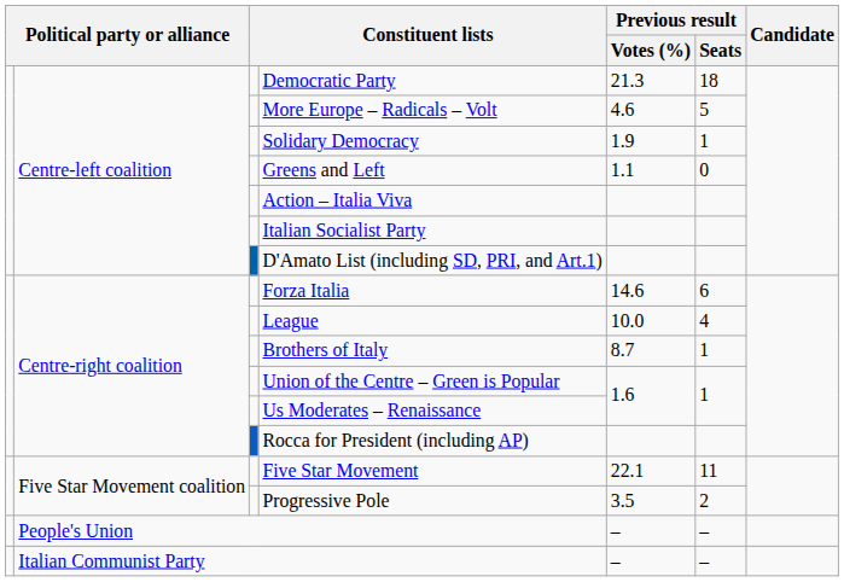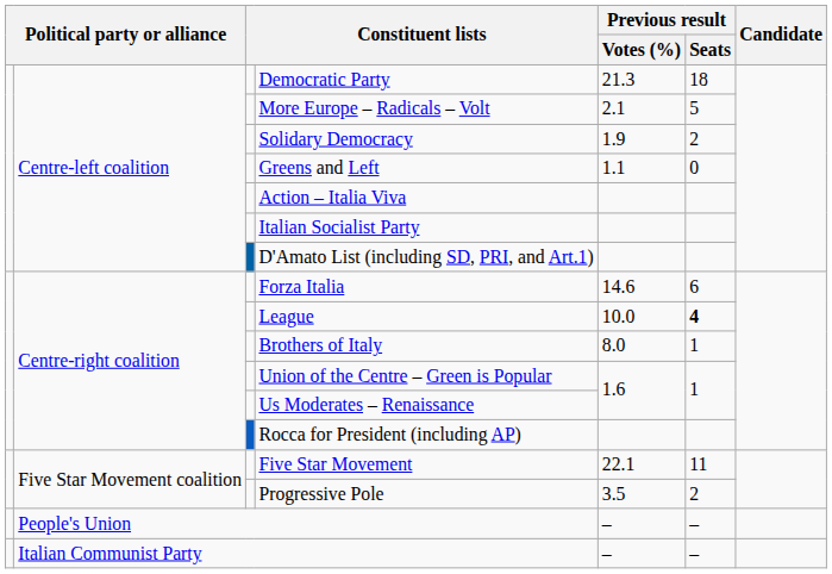More Europe – Radicals – Volt | Previous result / Votes (%): 4.6 -> 2.1
Solidary Democracy | Previous result / Seats: 1 -> 2
League | Previous result / Seats: normal -> bold
Brothers of Italy | Previous result / Votes (%): 8.7 -> 8.0
